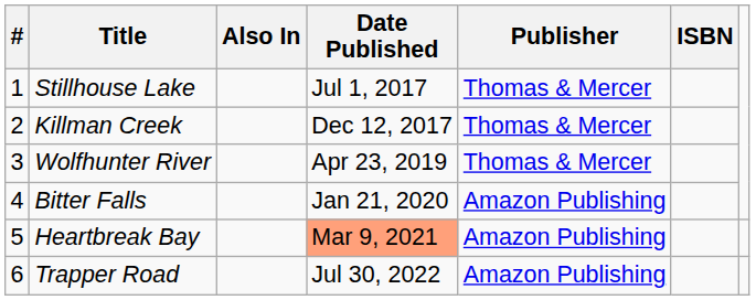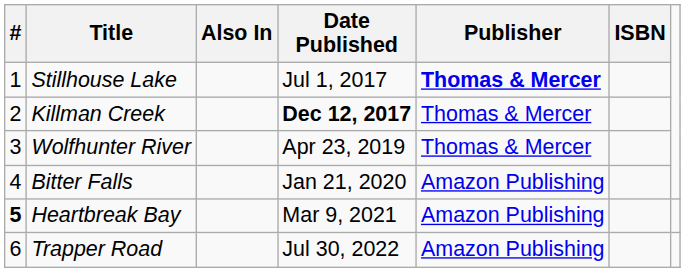Stillhouse Lake | Publisher: normal -> bold
Killman Creek | Date Published: normal -> bold
Heartbreak Bay | #: normal -> bold
Heartbreak Bay | Date Published: lightsalmon background -> no background
